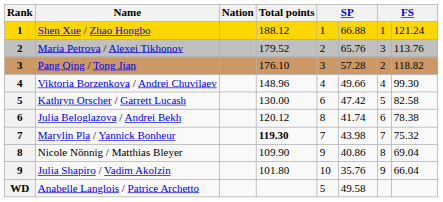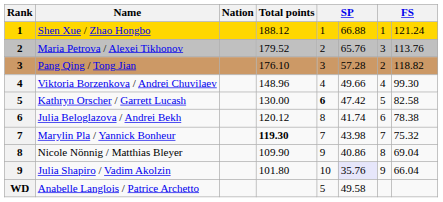Kathryn Orscher / Garrett Lucash | column 5: normal -> bold
Julia Shapiro / Vadim Akolzin | column 6: no background -> lavender background
